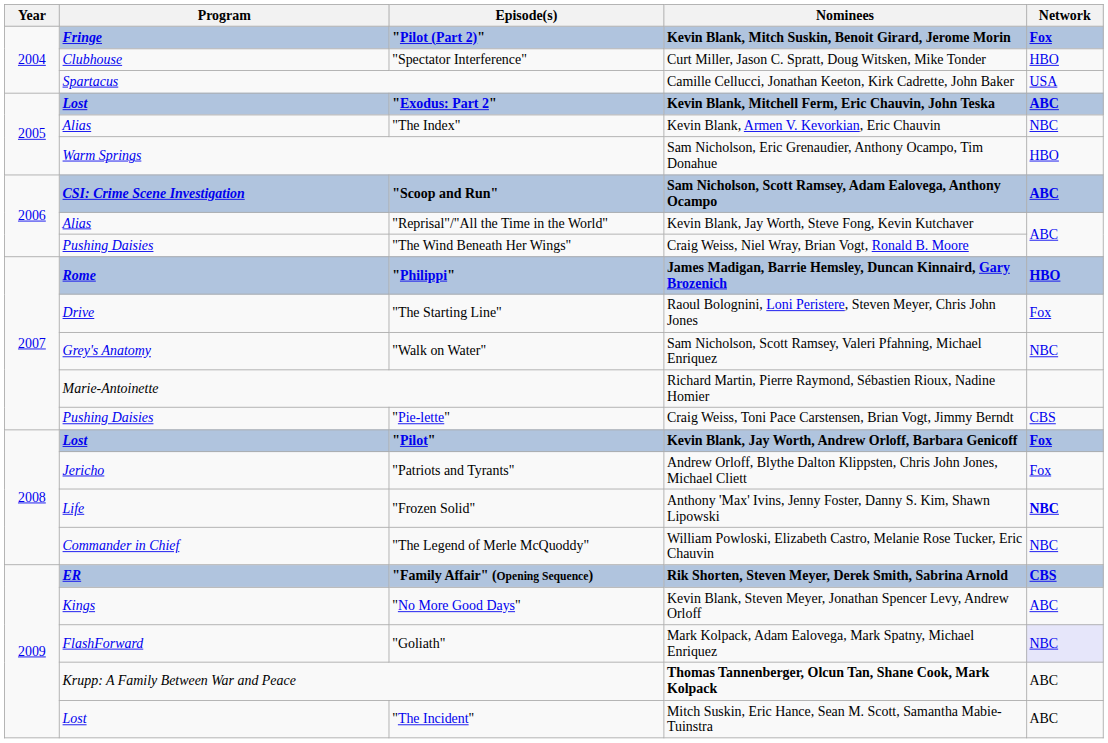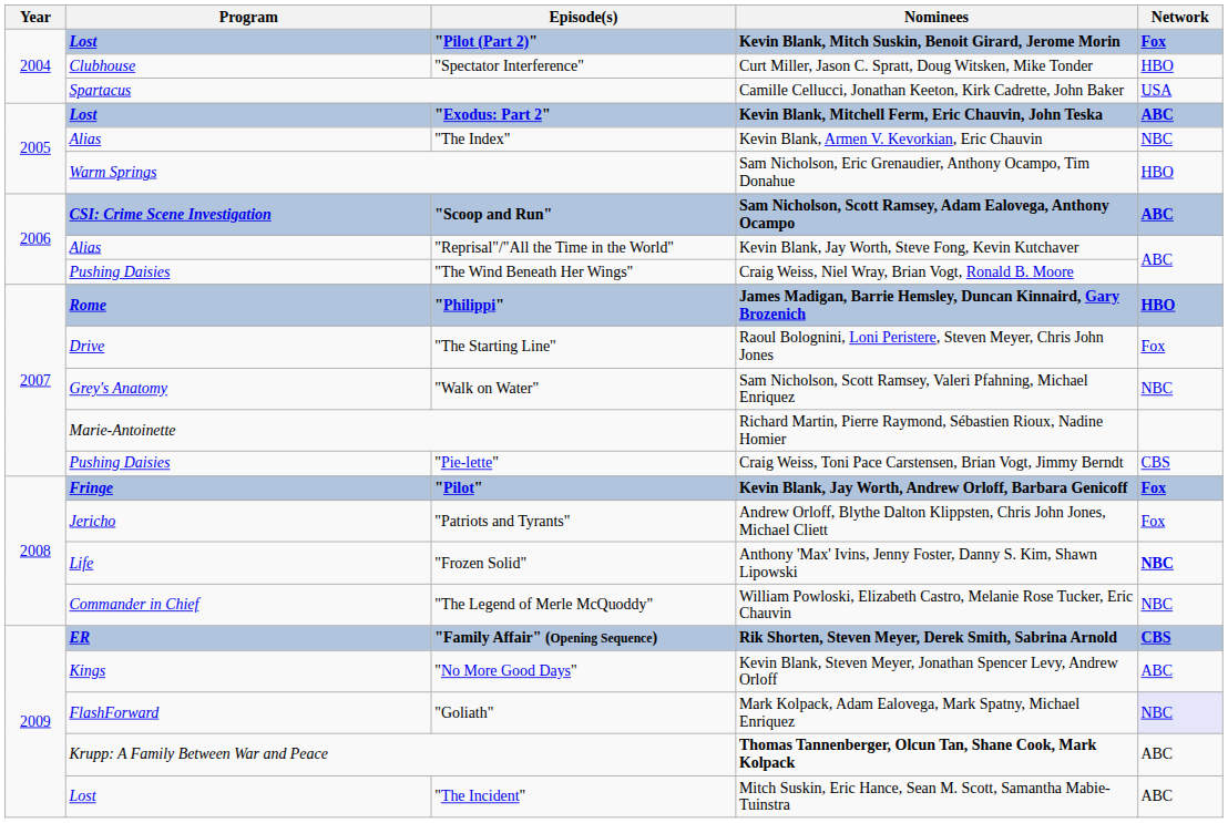"Pilot (Part 2)" | Program: Fringe -> Lost
"Pilot" | Program: Lost -> Fringe
